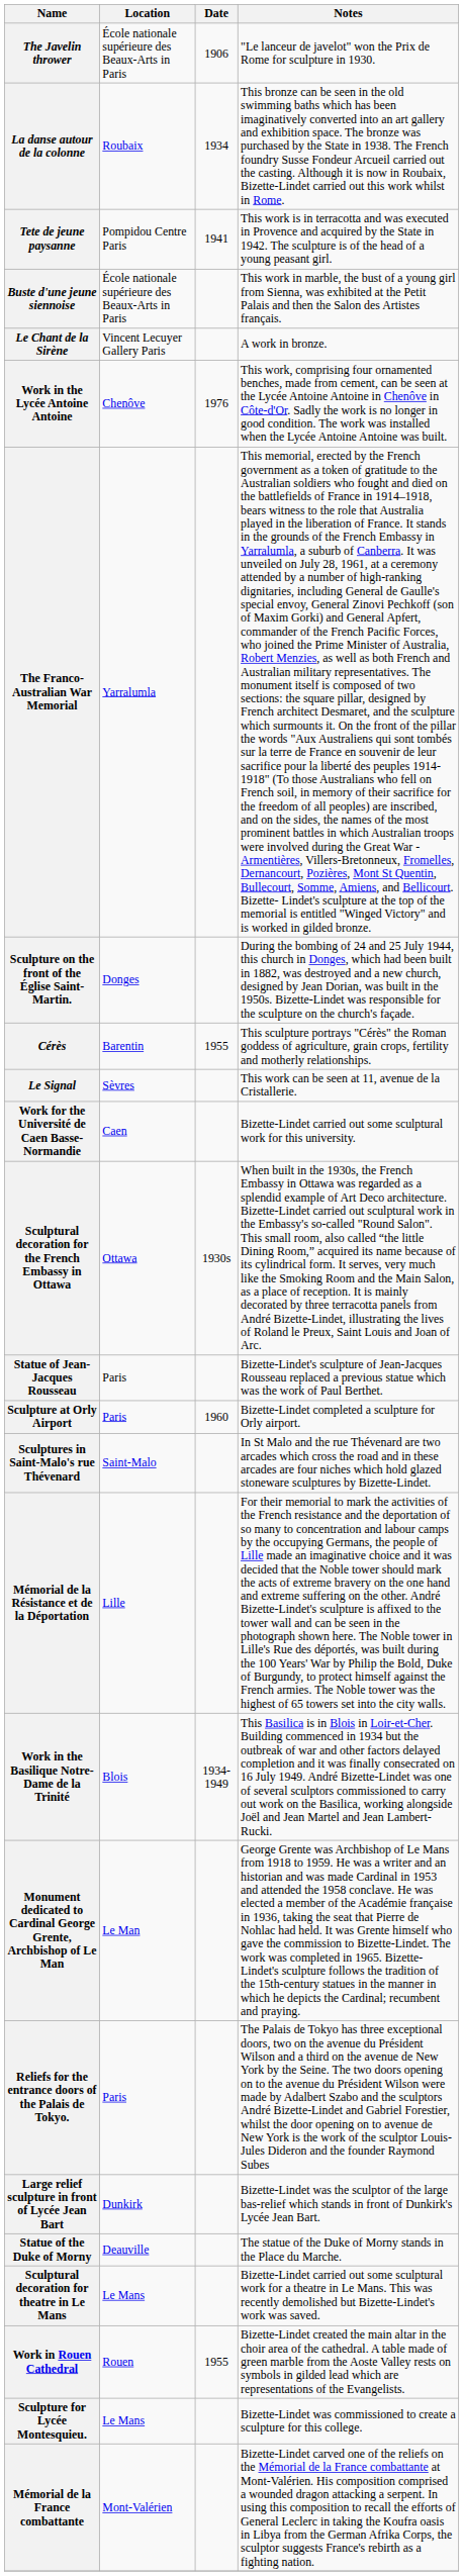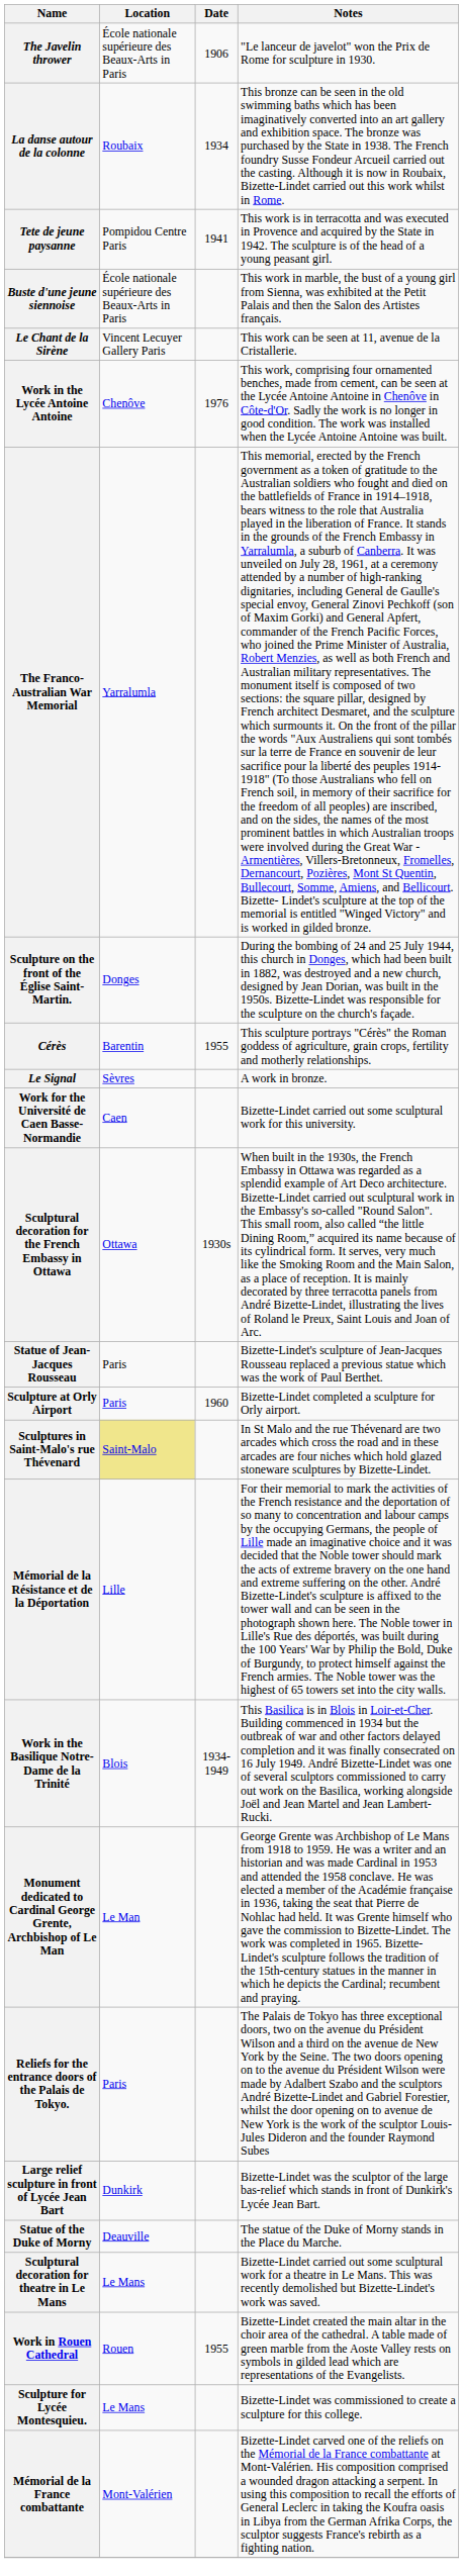Le Chant de la Sirène | Notes: A work in bronze. -> This work can be seen at 11, avenue de la Cristallerie.
Le Signal | Notes: This work can be seen at 11, avenue de la Cristallerie. -> A work in bronze.
Sculptures in Saint-Malo's rue Thévenard | Location: no background -> khaki background
